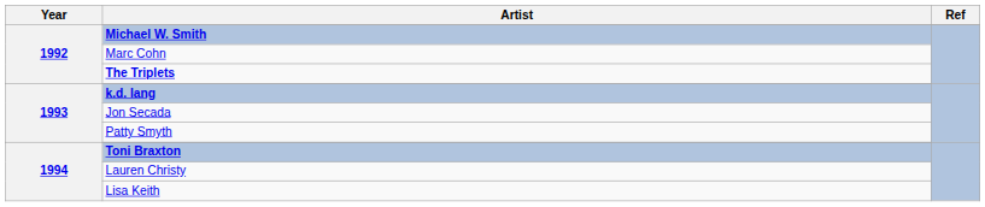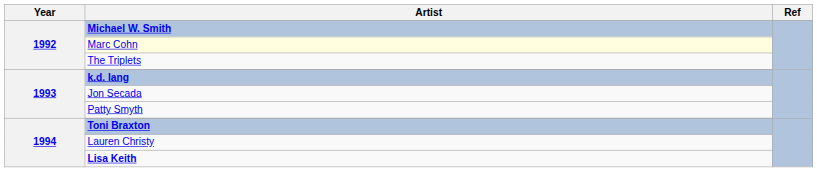Marc Cohn | Artist: no background -> lightyellow background
The Triplets | Artist: bold -> normal
Lisa Keith | Artist: normal -> bold
